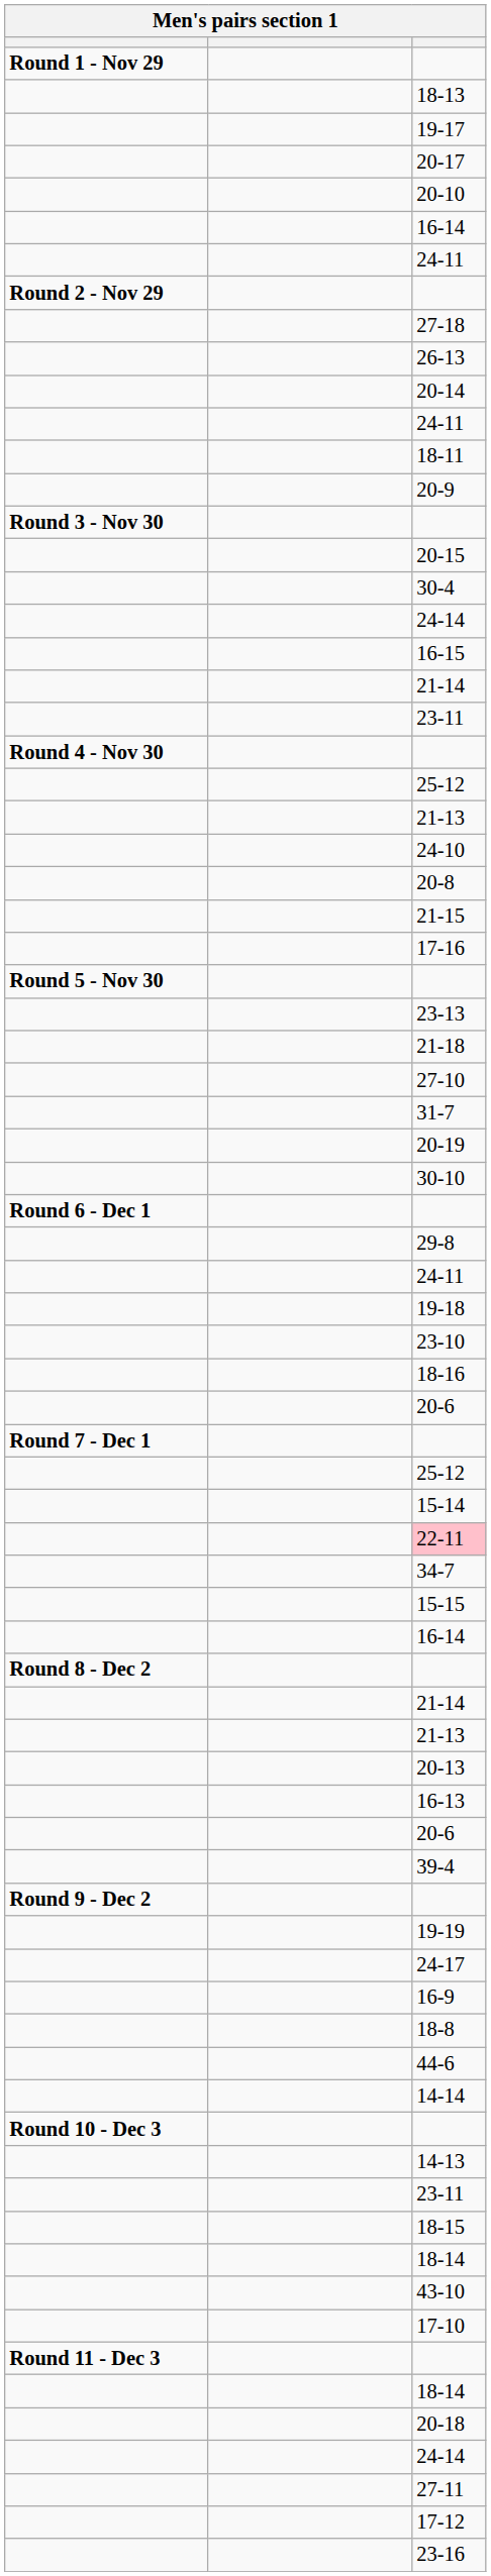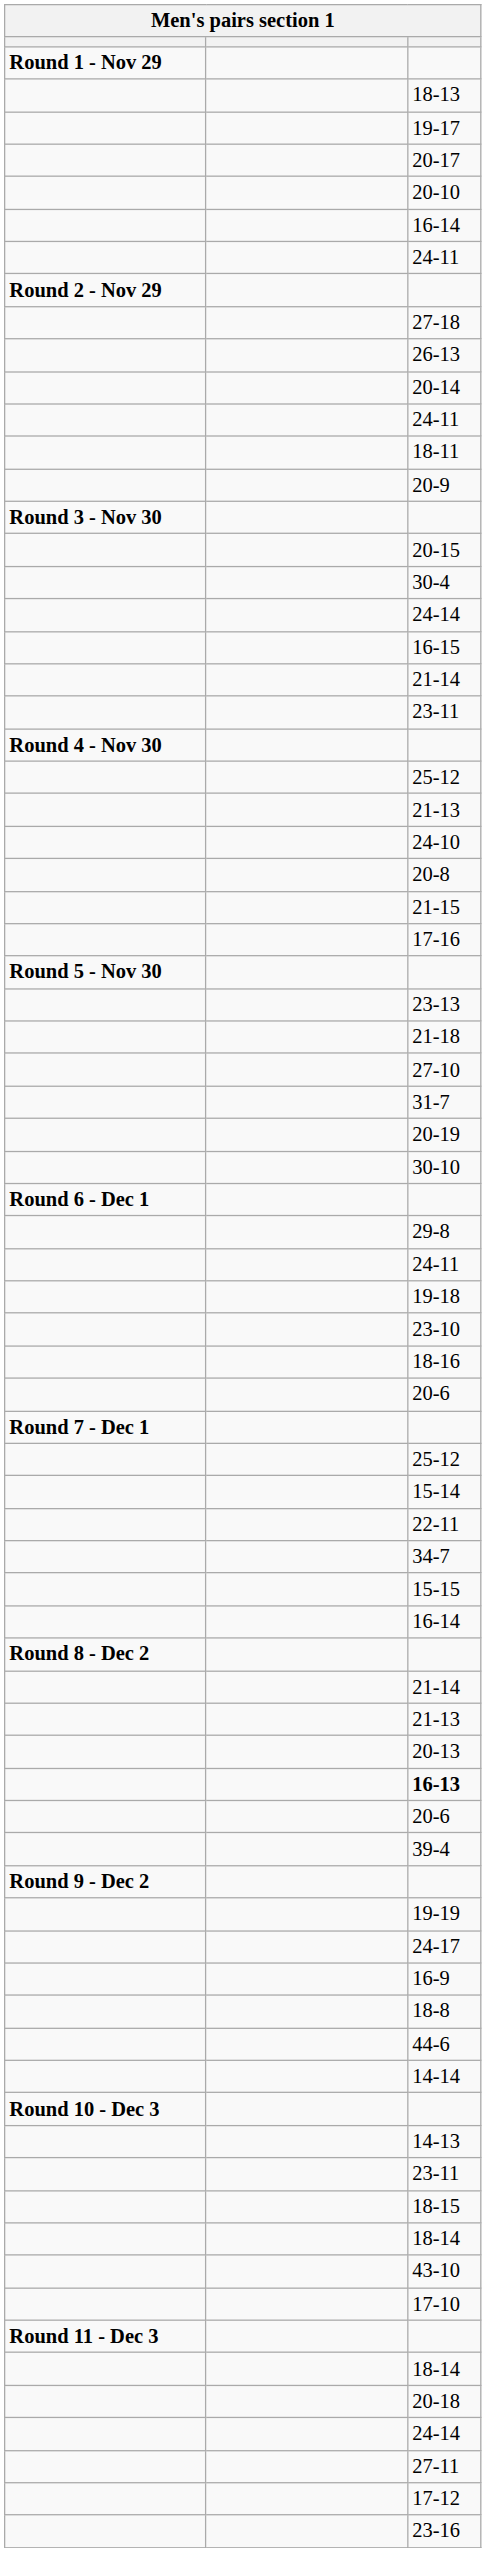22-11 | column 3: pink background -> no background
16-13 | column 3: normal -> bold
